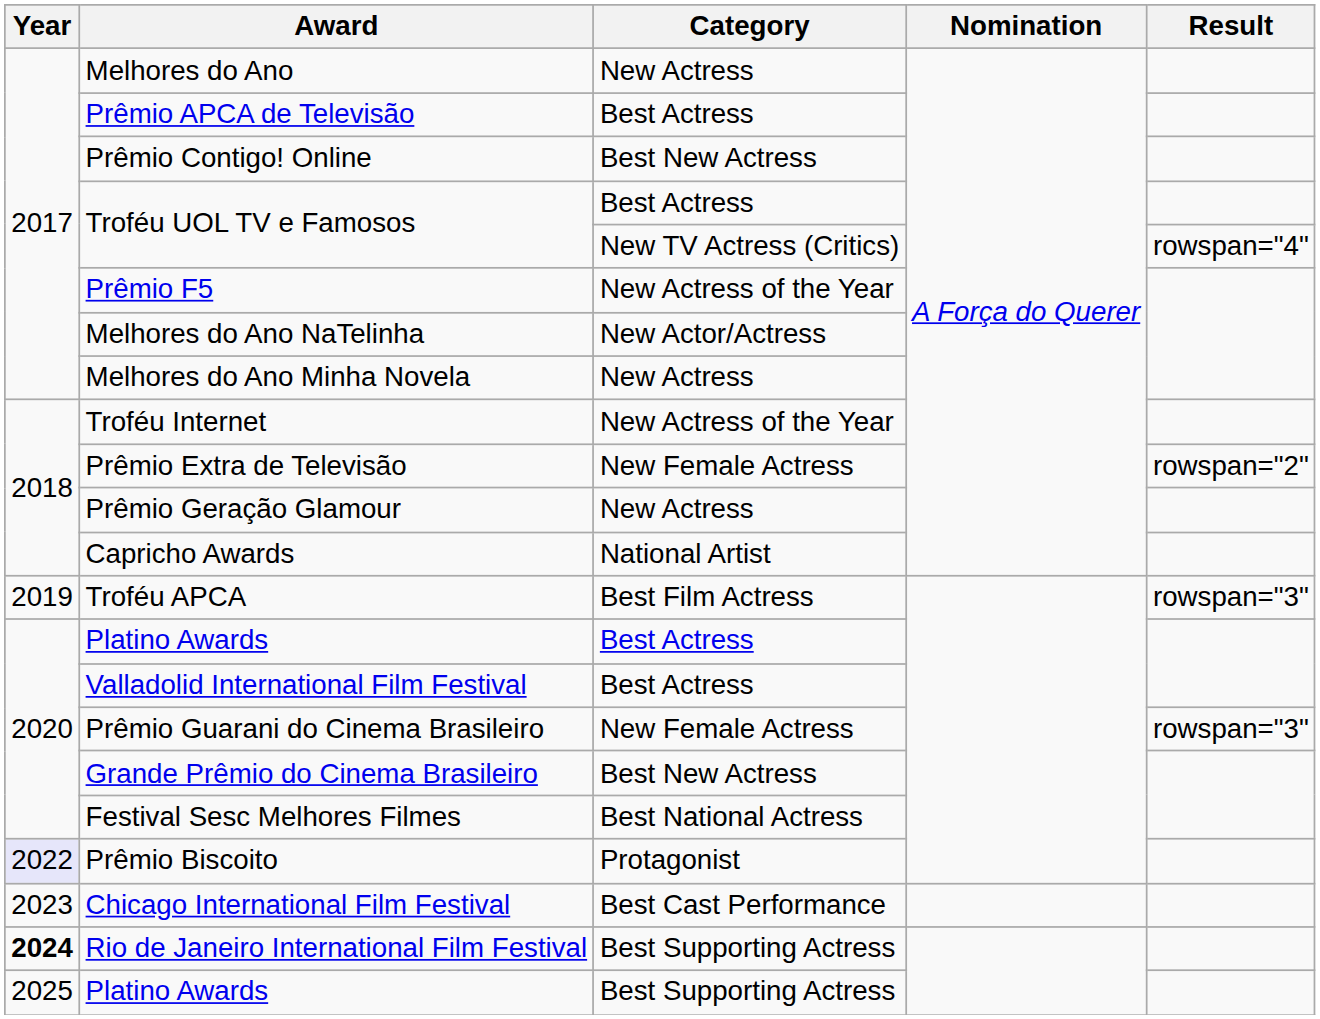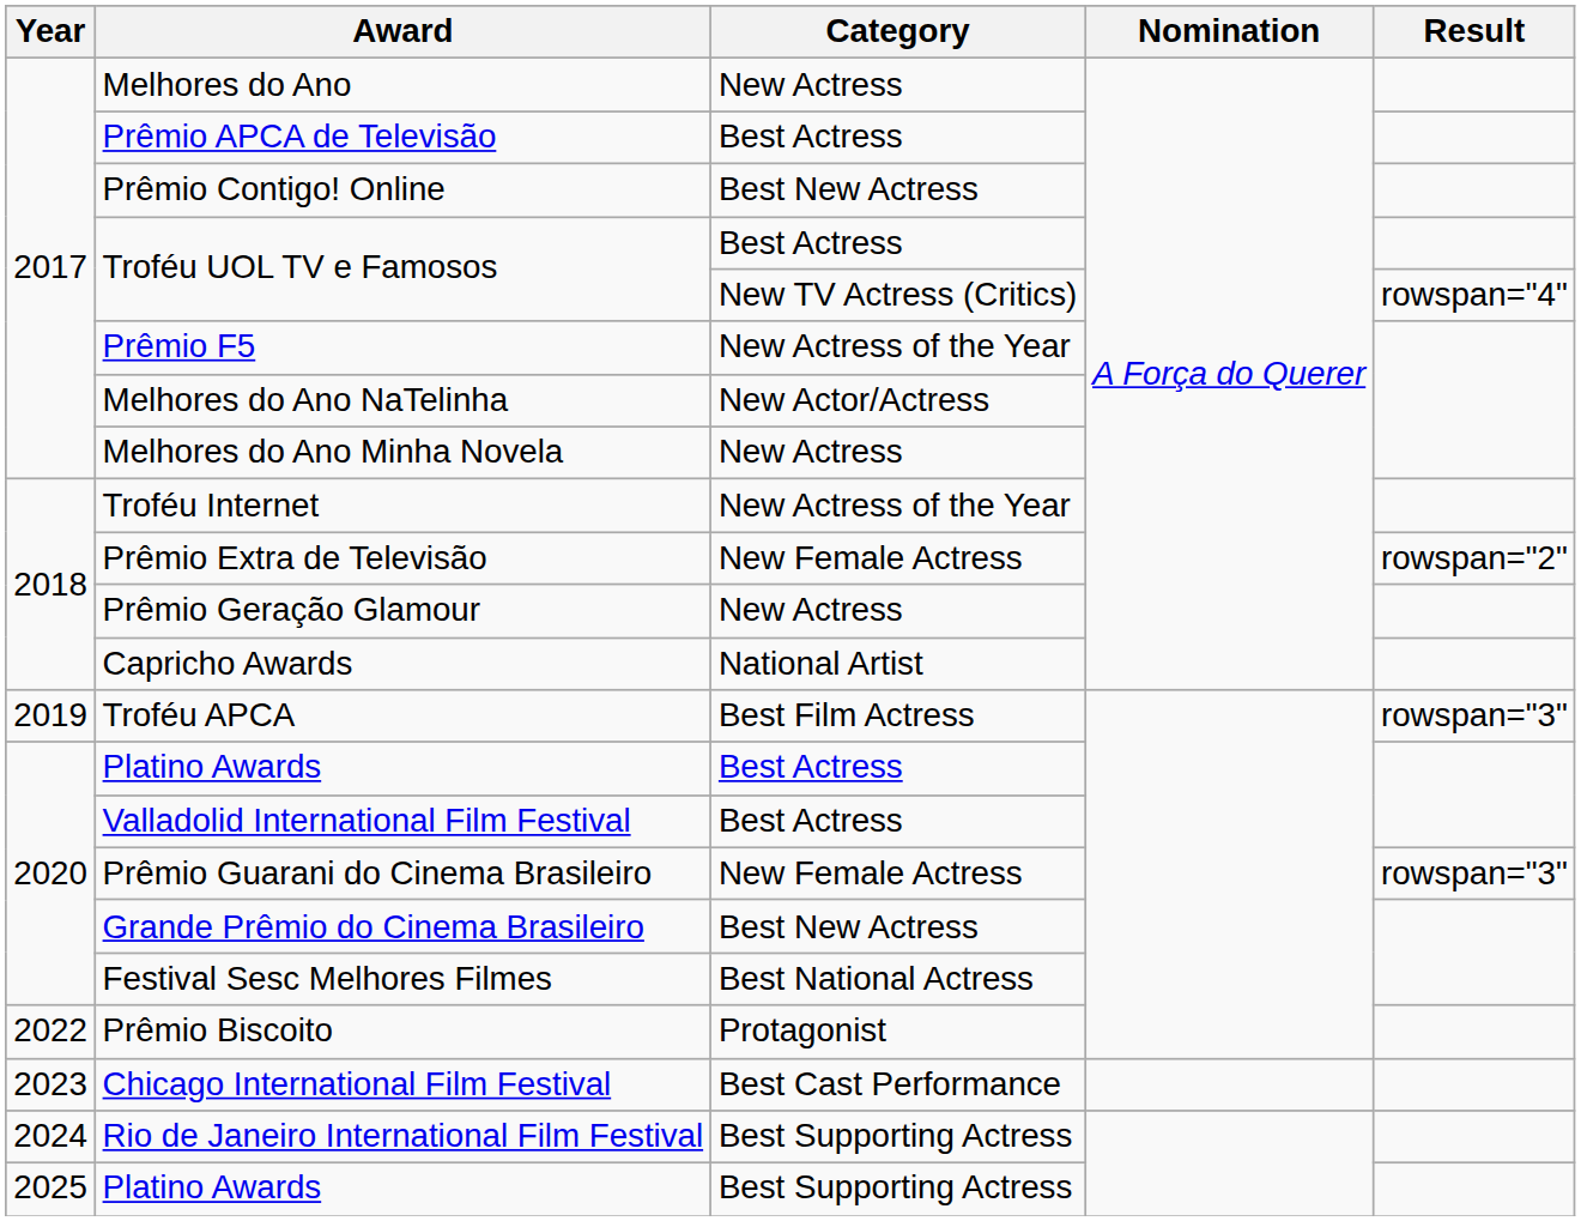Prêmio Biscoito | Year: lavender background -> no background
Rio de Janeiro International Film Festival | Year: bold -> normal
